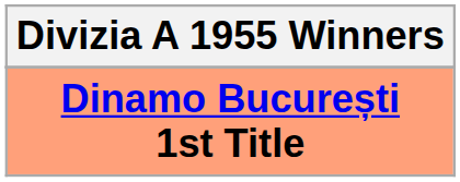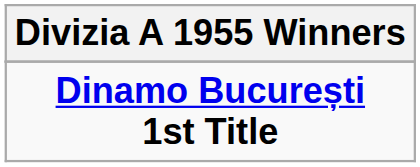row 2 | column 1: lightsalmon background -> no background
